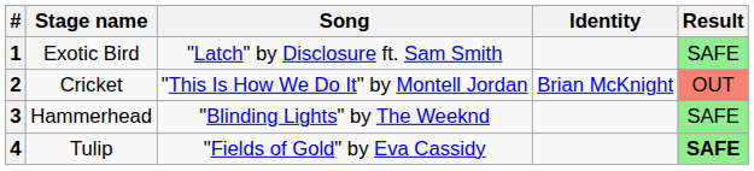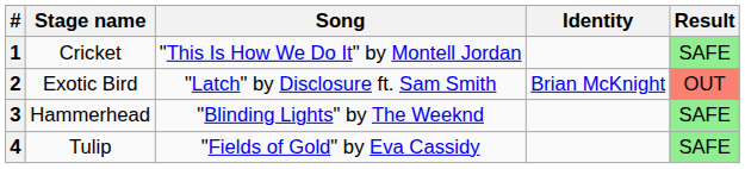1 | Stage name: Exotic Bird -> Cricket
1 | Song: "Latch" by Disclosure ft. Sam Smith -> "This Is How We Do It" by Montell Jordan
2 | Stage name: Cricket -> Exotic Bird
2 | Song: "This Is How We Do It" by Montell Jordan -> "Latch" by Disclosure ft. Sam Smith
4 | column 5: bold -> normal
